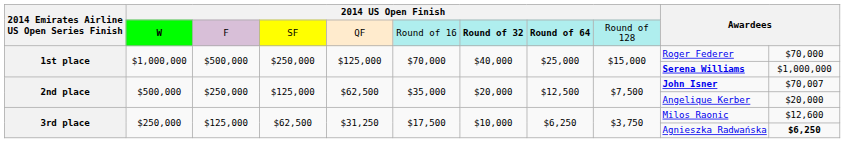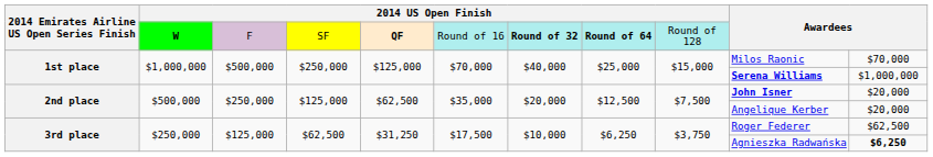row 2 | column 5: normal -> bold
row 3 | column 10: Roger Federer -> Milos Raonic
row 5 | column 11: $70,007 -> $20,000
row 7 | column 10: Milos Raonic -> Roger Federer
row 7 | column 11: $12,600 -> $62,500
